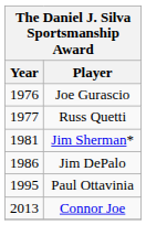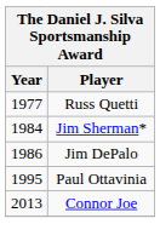- row: 1976 | Joe Gurascio
Jim Sherman* | Year: 1981 -> 1984
